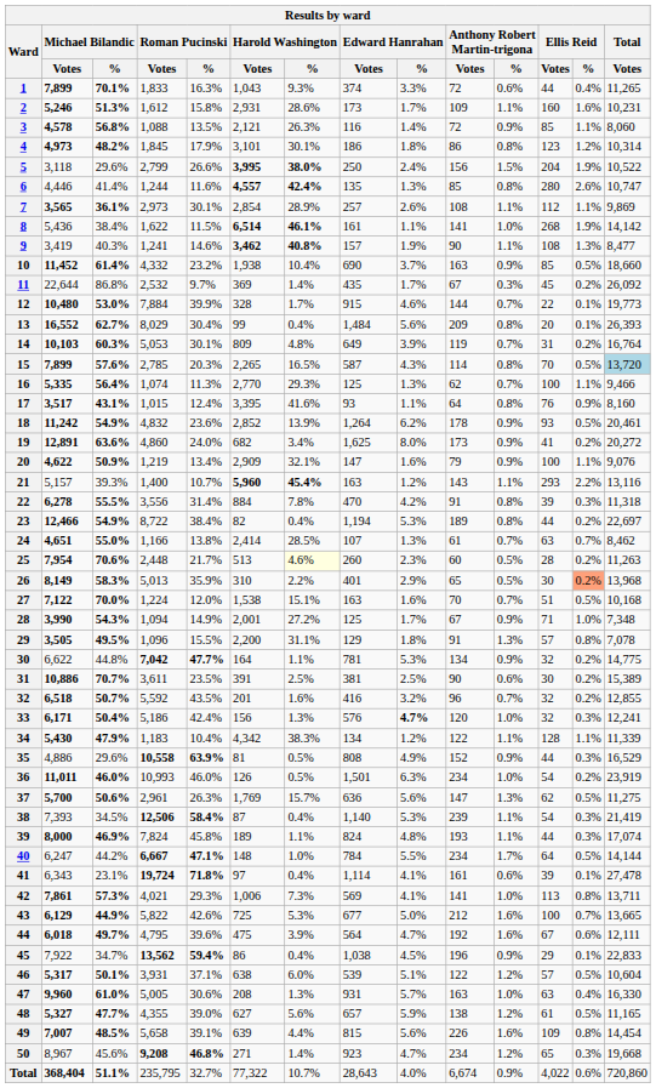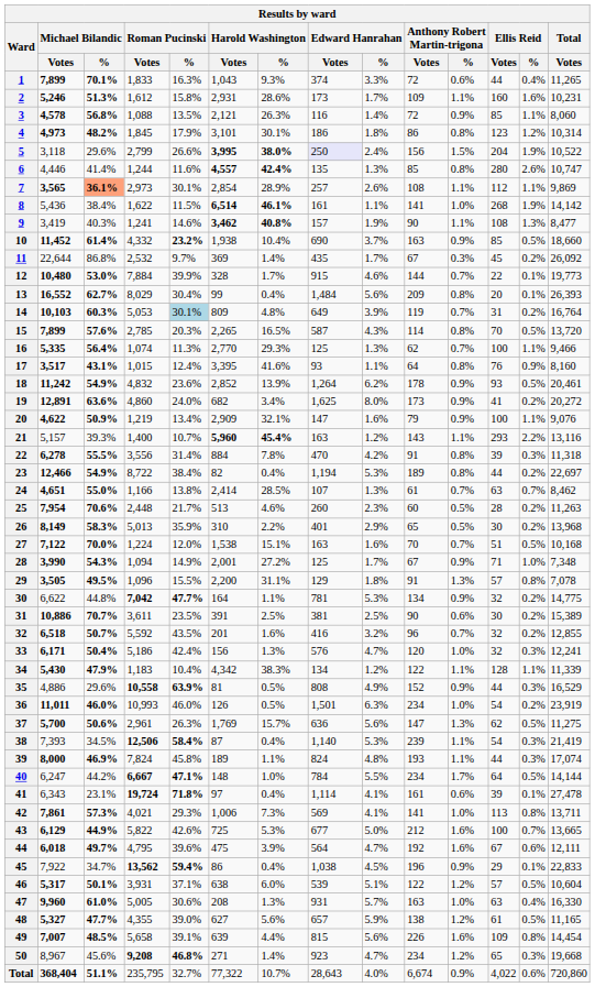5 | Edward Hanrahan / Votes: no background -> lavender background
7 | Michael Bilandic / %: no background -> lightsalmon background
10 | Roman Pucinski / %: normal -> bold
14 | Roman Pucinski / %: no background -> lightblue background
15 | Total / Votes: lightblue background -> no background
25 | Harold Washington / %: lightyellow background -> no background
26 | Ellis Reid / %: lightsalmon background -> no background
33 | Edward Hanrahan / %: bold -> normal
